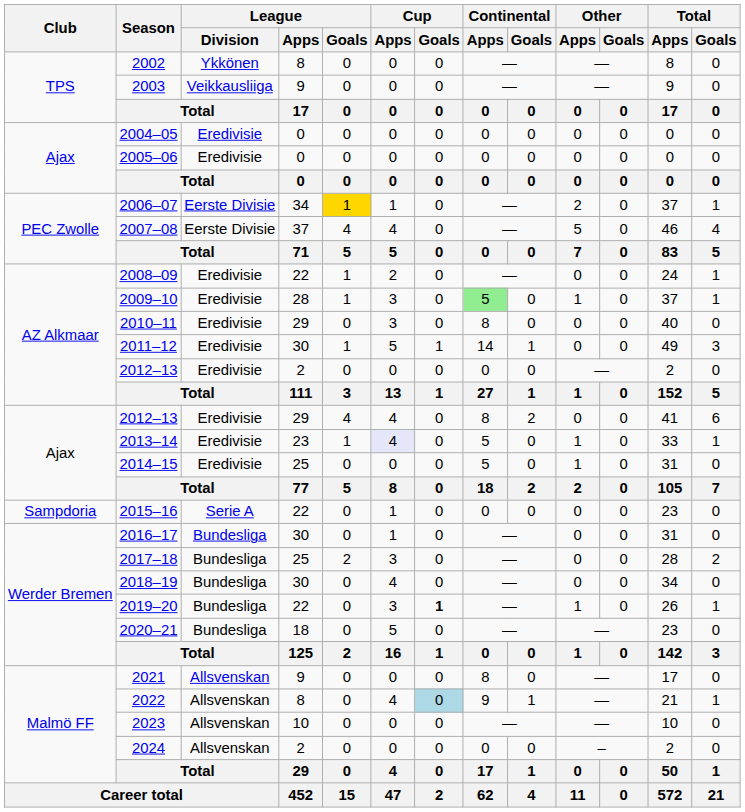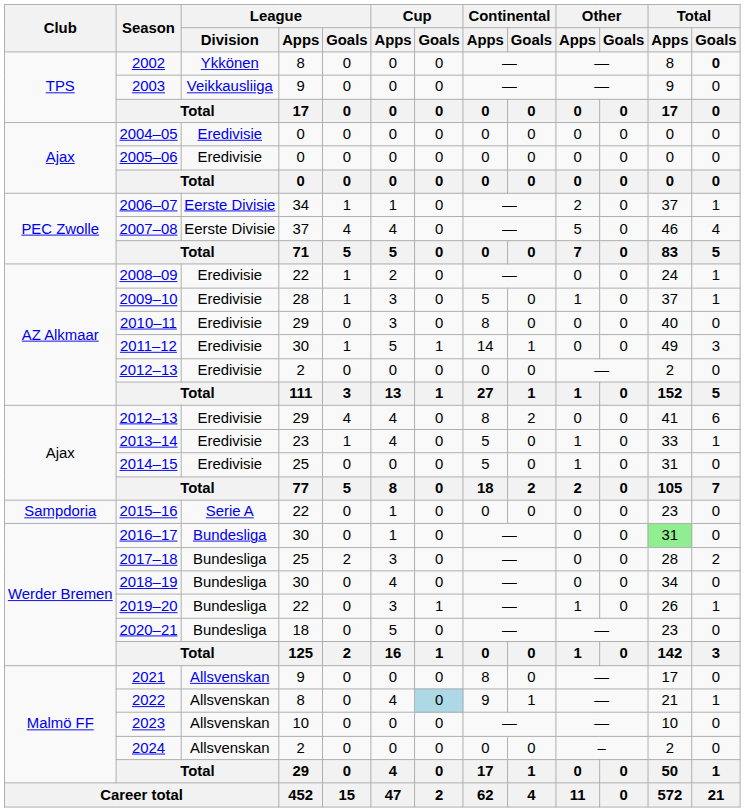2002 | Total / Goals: normal -> bold
2006–07 | League / Goals: gold background -> no background
2009–10 | Continental / Apps: lightgreen background -> no background
2013–14 | Cup / Apps: lavender background -> no background
2016–17 | Total / Apps: no background -> lightgreen background
2019–20 | Cup / Goals: bold -> normal
